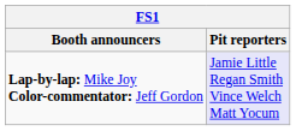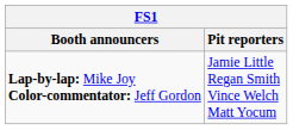Lap-by-lap: Mike Joy Color-commentator: Jeff Gordon | Pit reporters: lavender background -> no background
